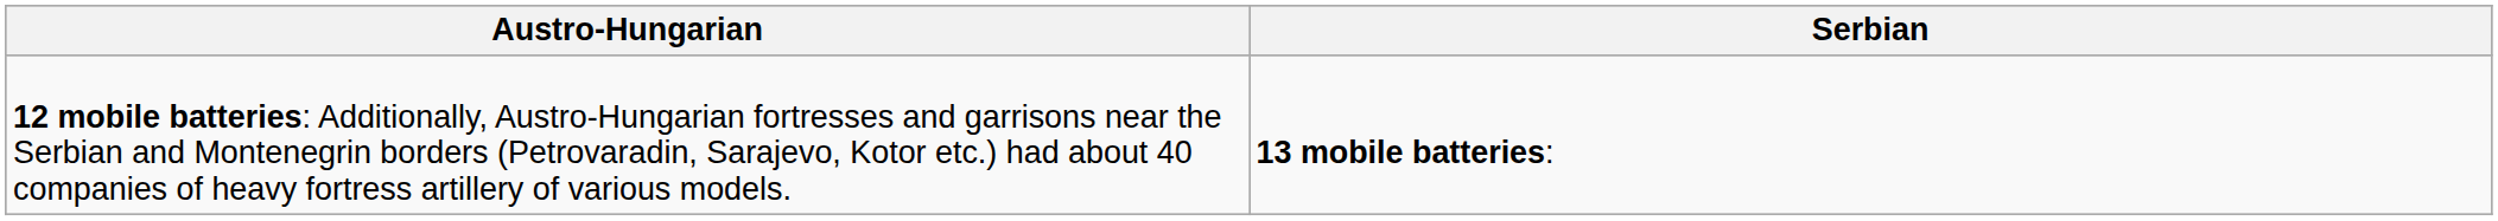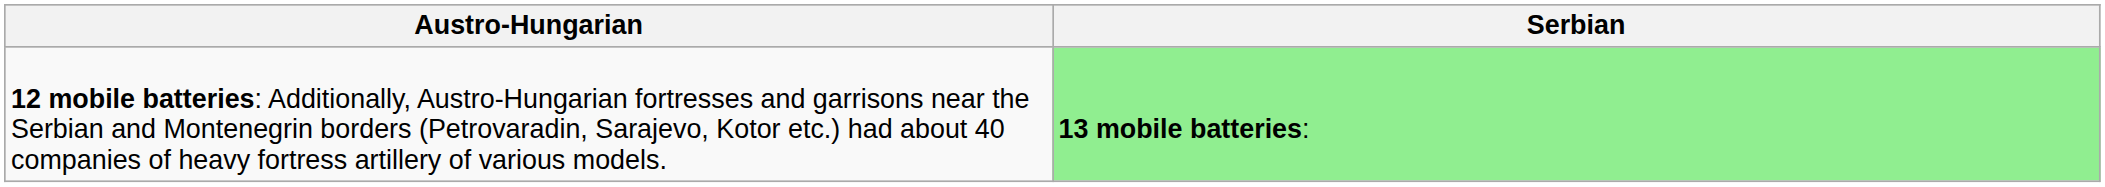row 2 | Serbian: no background -> lightgreen background
